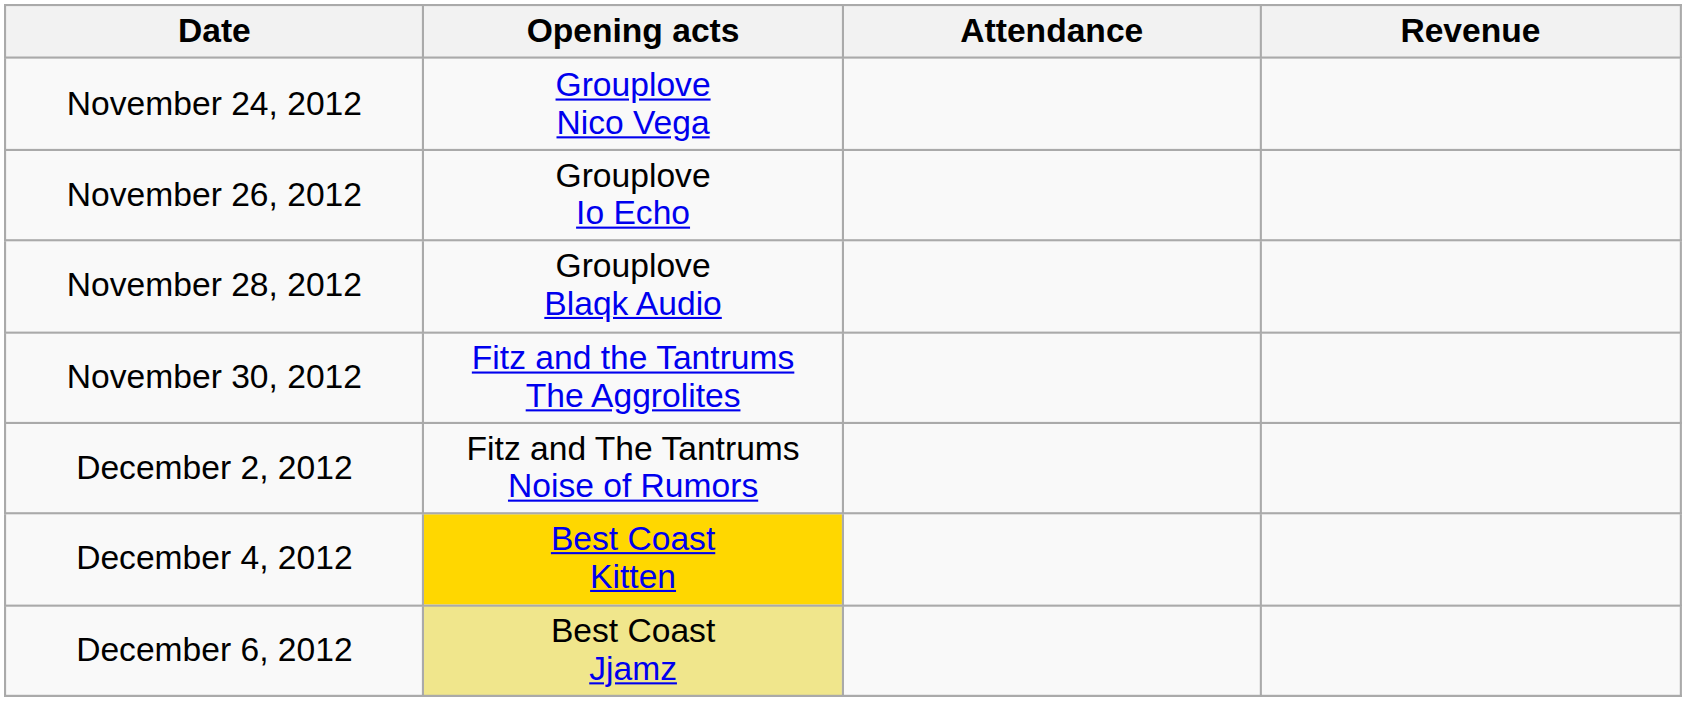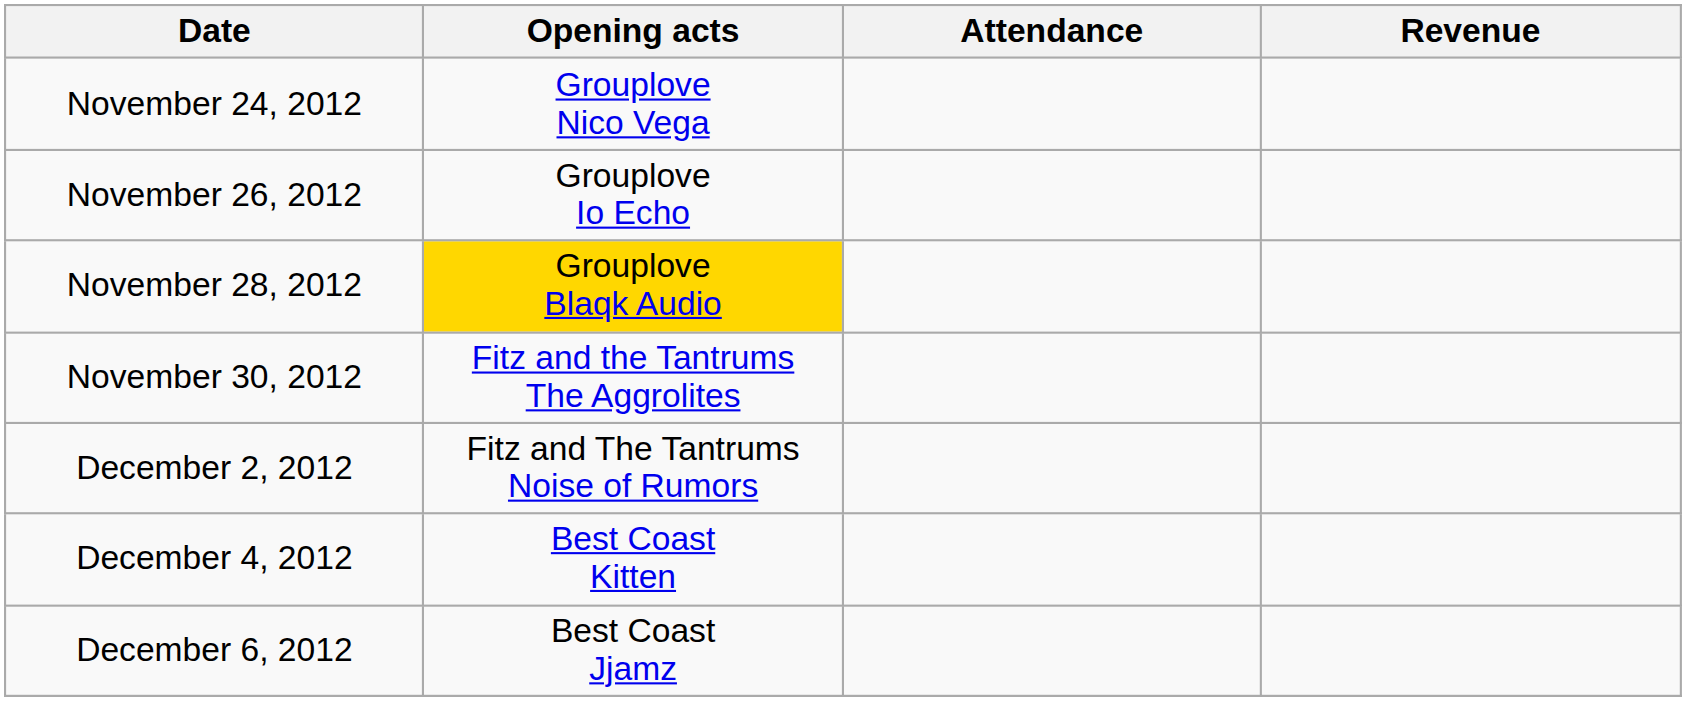November 28, 2012 | Opening acts: no background -> gold background
December 4, 2012 | Opening acts: gold background -> no background
December 6, 2012 | Opening acts: khaki background -> no background
